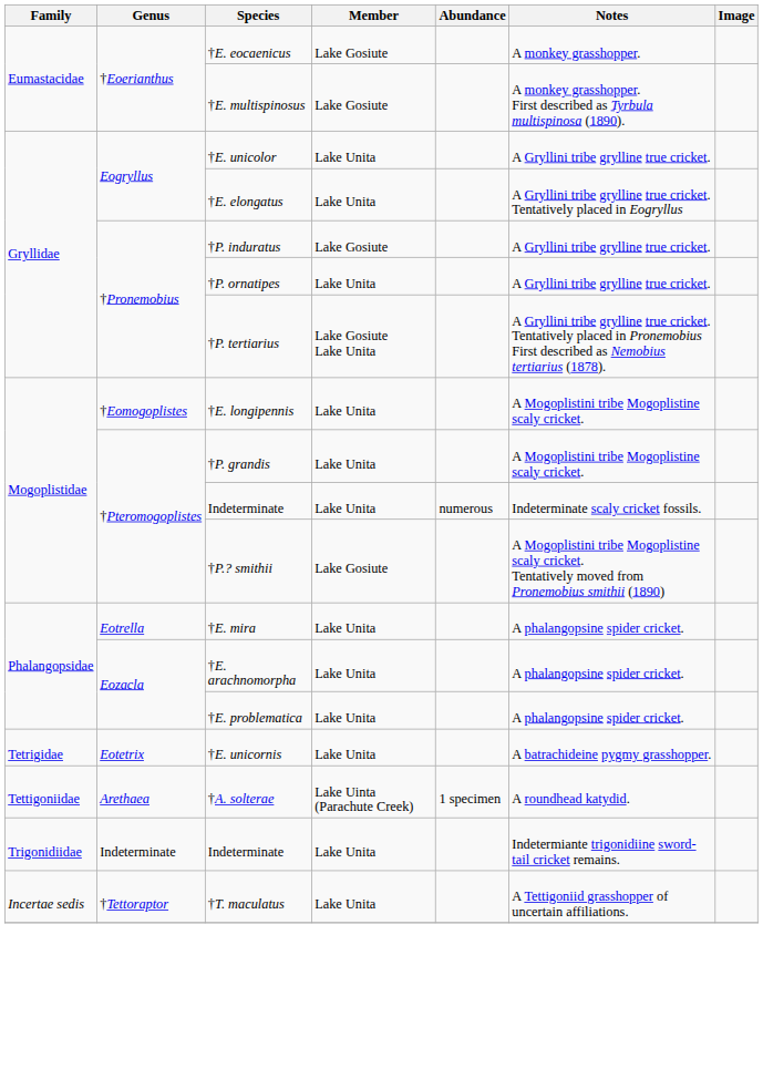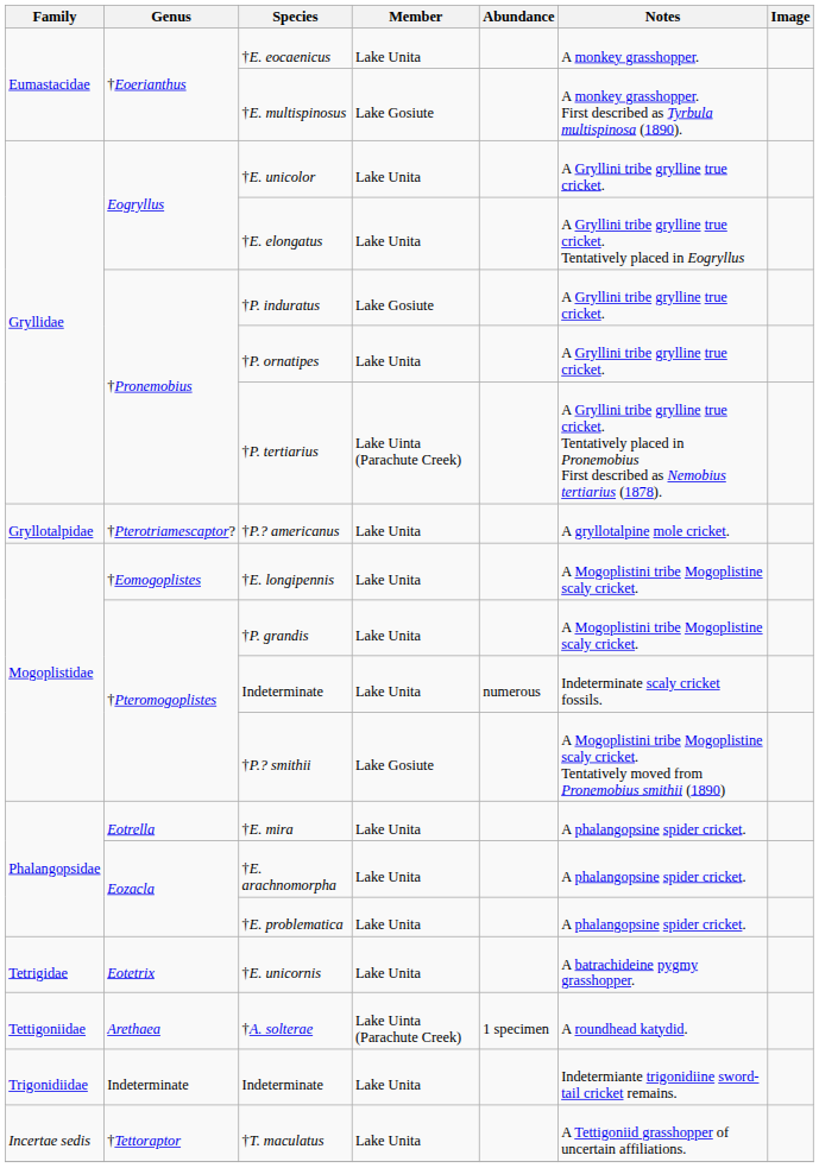†E. eocaenicus | Member: Lake Gosiute -> Lake Unita
†P. tertiarius | Member: Lake Gosiute Lake Unita -> Lake Uinta (Parachute Creek)
+ row: Gryllotalpidae | †Pterotriamescaptor? | †P.? americanus | Lake Unita | A gryllotalpine mole cricket.
